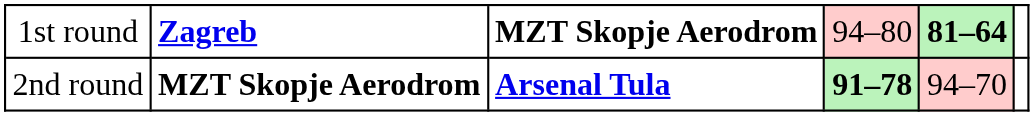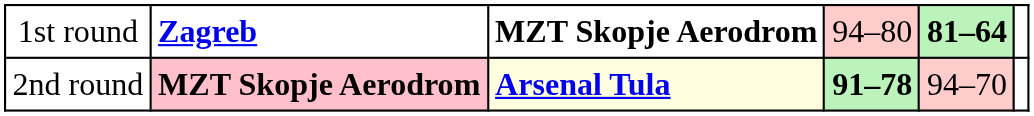2nd round | column 2: no background -> pink background
2nd round | column 3: no background -> lightyellow background
